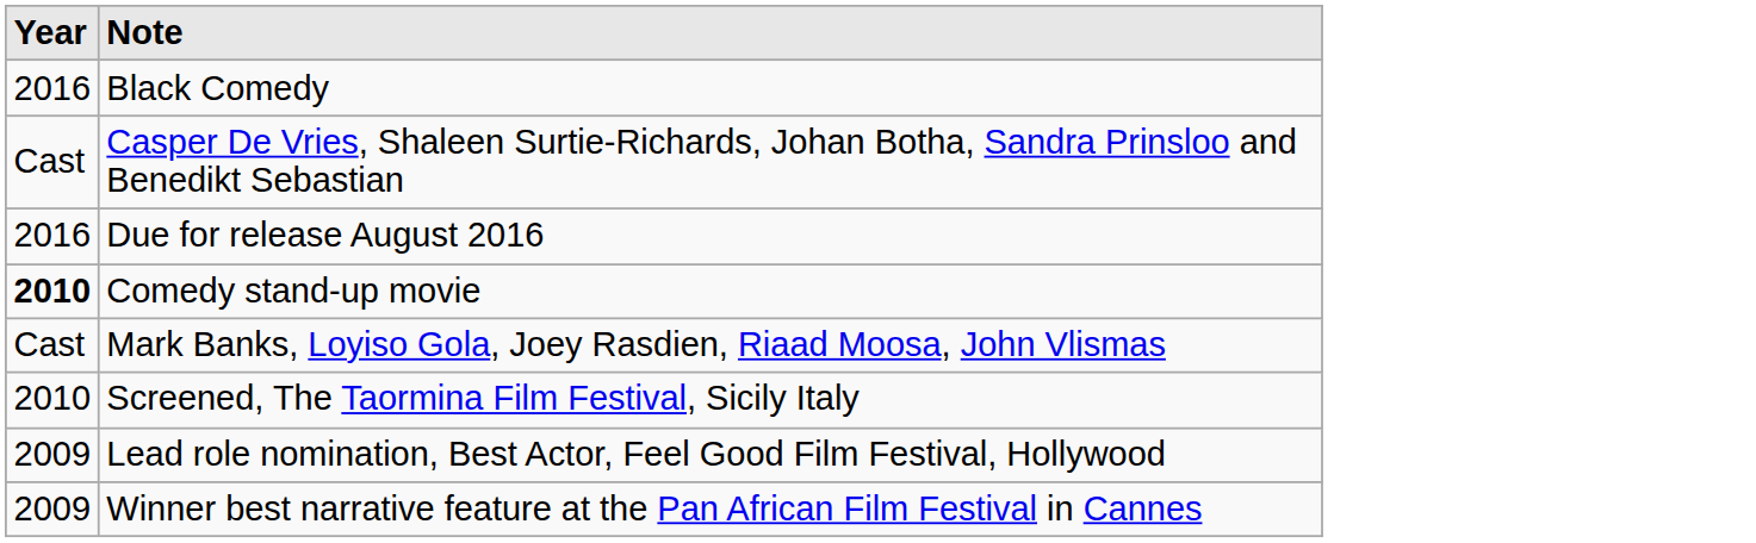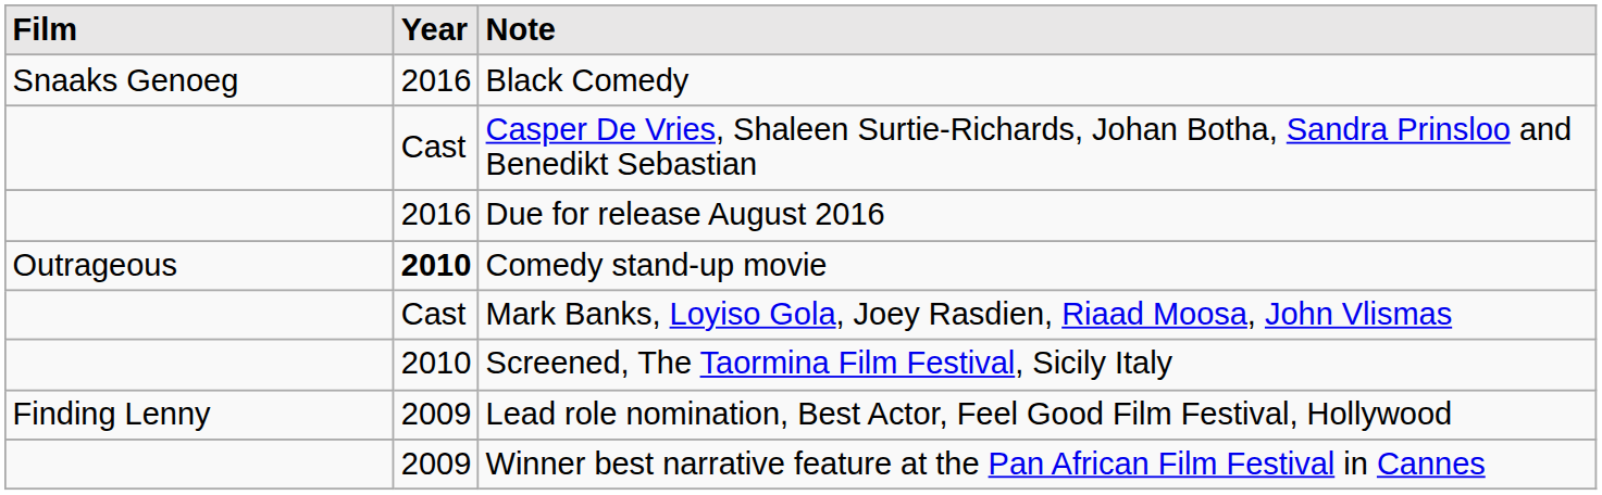+ column: Film | Snaaks Genoeg | Outrageous | Finding Lenny
